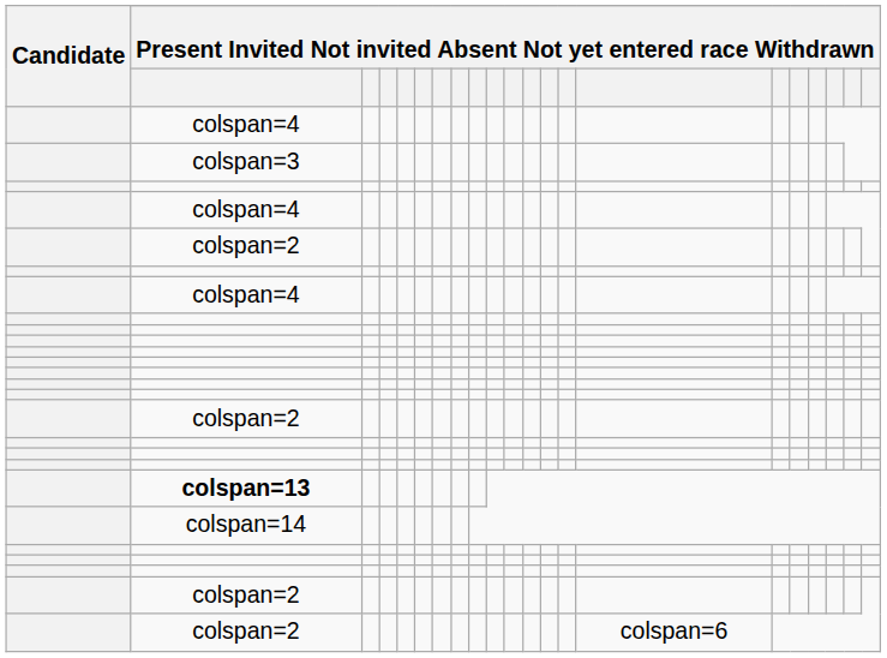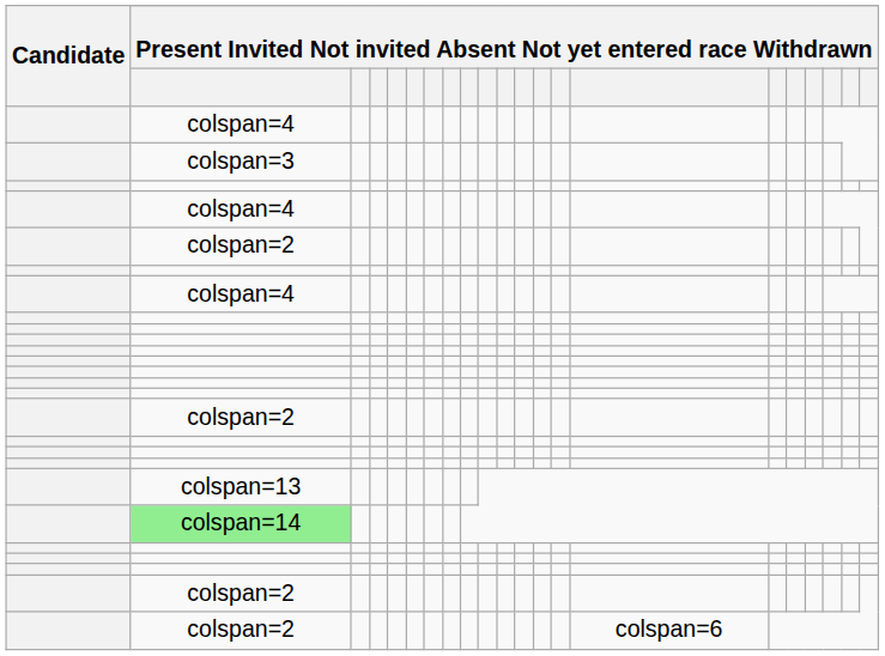colspan=13 | column 2: bold -> normal
colspan=14 | column 2: no background -> lightgreen background
